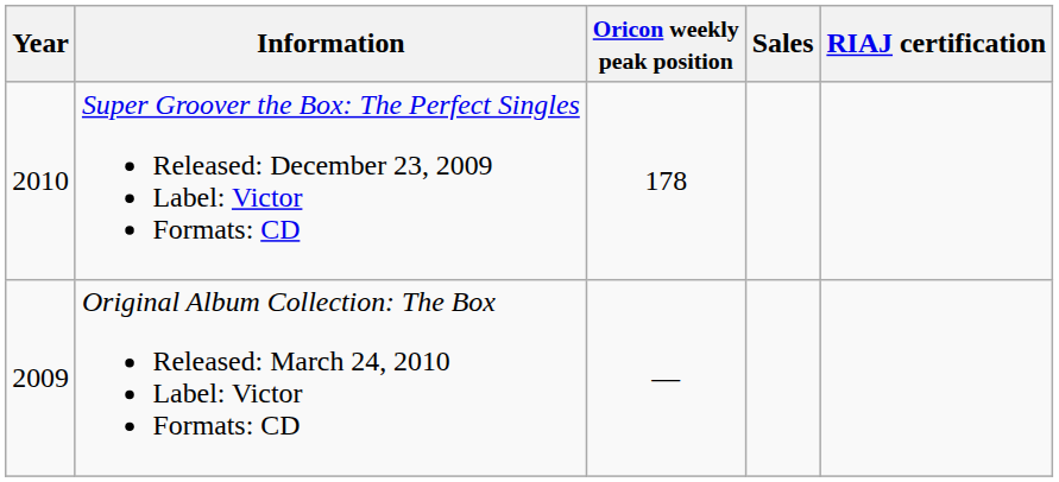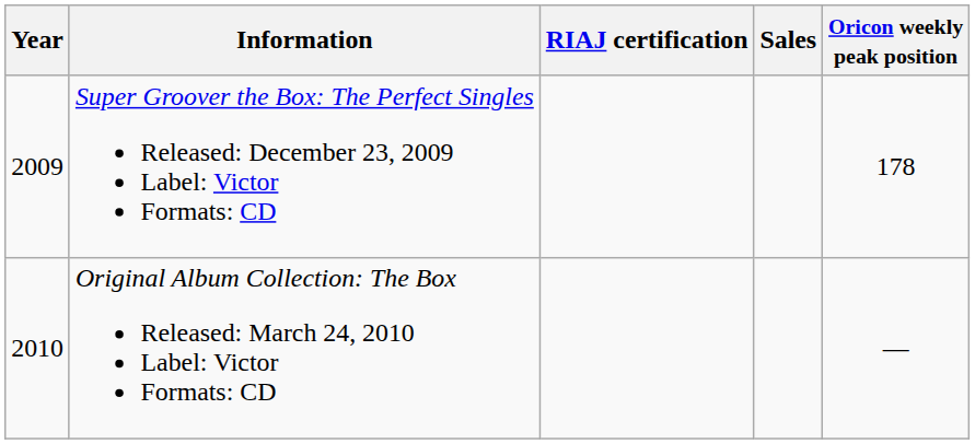columns swapped: Oricon weekly peak position <-> RIAJ certification
row 2 | Year: 2010 -> 2009
row 3 | Year: 2009 -> 2010
